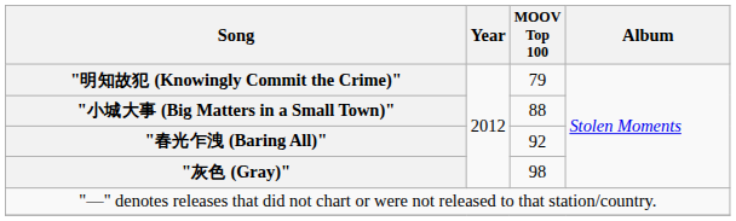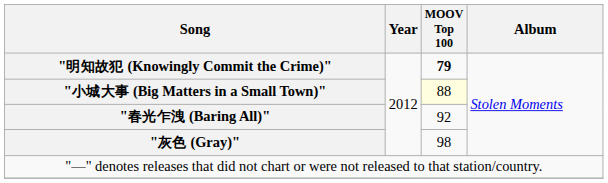"明知故犯 (Knowingly Commit the Crime)" | MOOV Top 100: normal -> bold
"小城大事 (Big Matters in a Small Town)" | MOOV Top 100: no background -> lightyellow background
